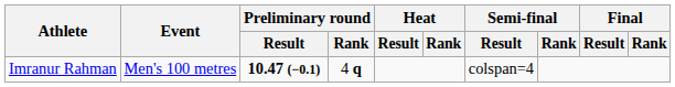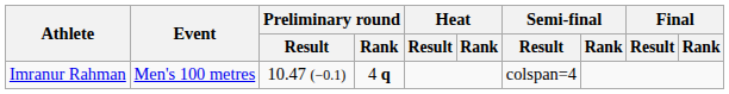Imranur Rahman | Preliminary round / Result: bold -> normal
